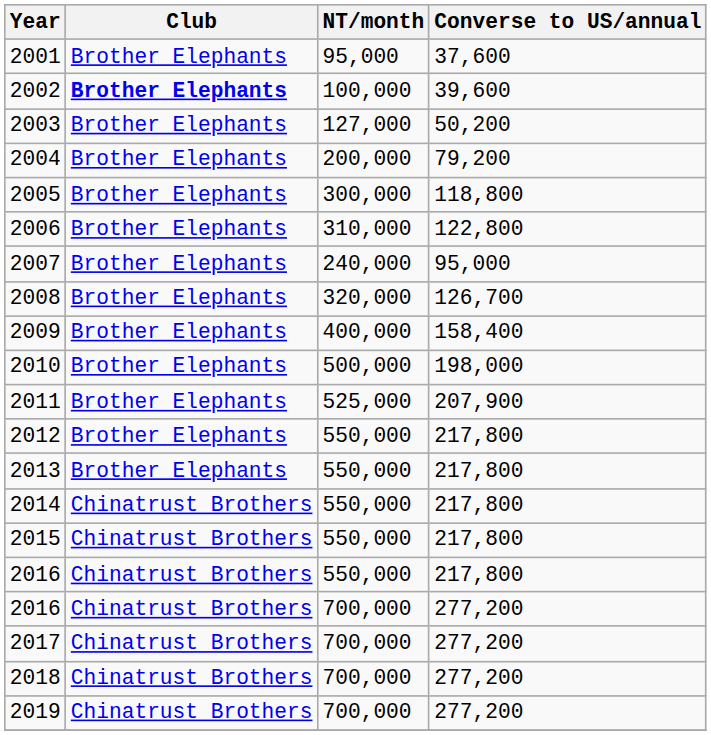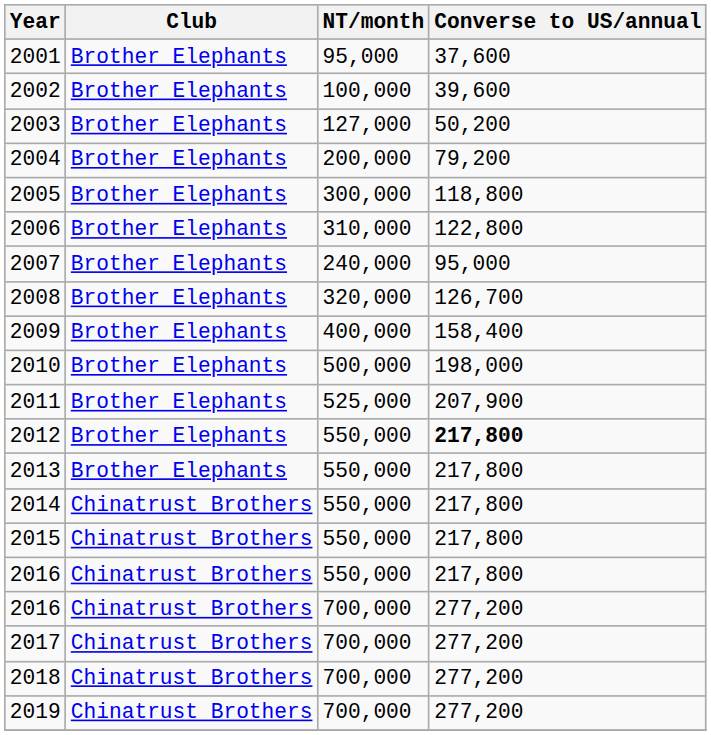2002 | Club: bold -> normal
2012 | Converse to US/annual: normal -> bold
